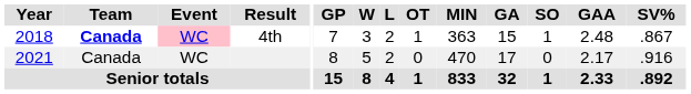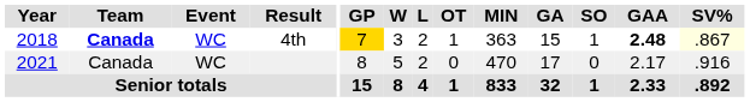4th | Event: pink background -> no background
4th | GP: no background -> gold background
4th | GAA: normal -> bold
4th | SV%: no background -> lightyellow background
